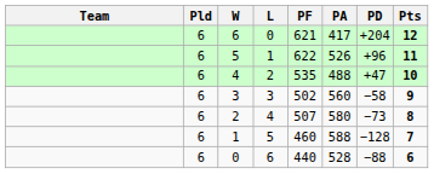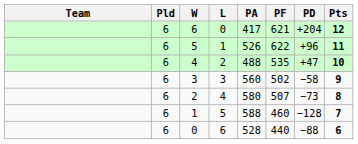columns swapped: PF <-> PA
